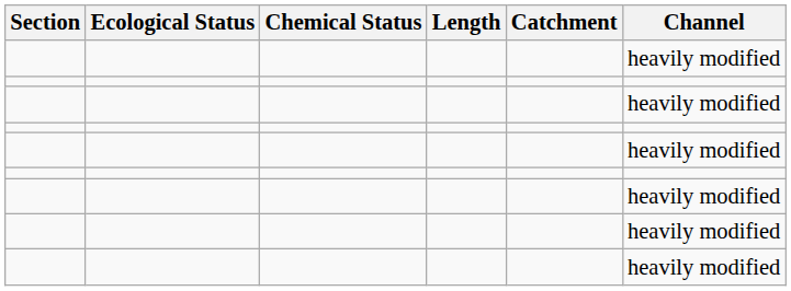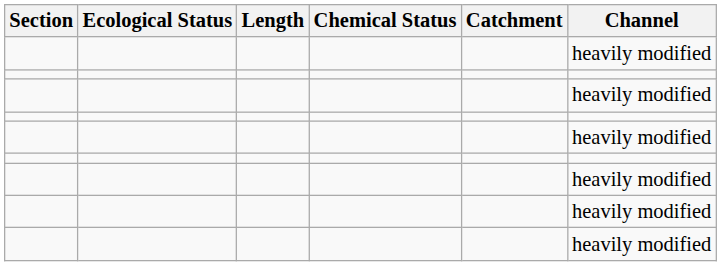columns swapped: Chemical Status <-> Length
